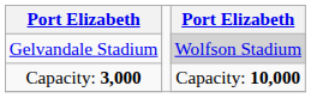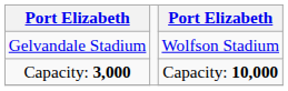Gelvandale Stadium | column 3: lightgrey background -> no background
